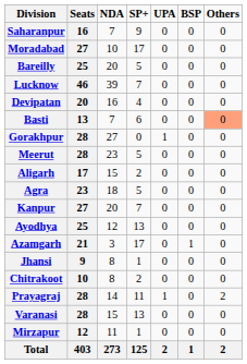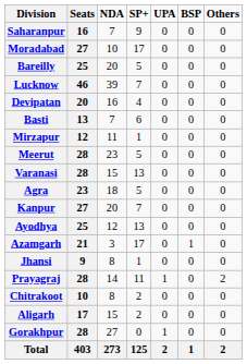Basti | column 7: lightsalmon background -> no background
rows swapped: Gorakhpur <-> Mirzapur
rows swapped: Aligarh <-> Varanasi
rows swapped: Chitrakoot <-> Prayagraj
